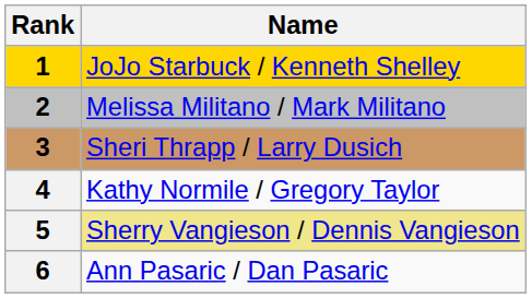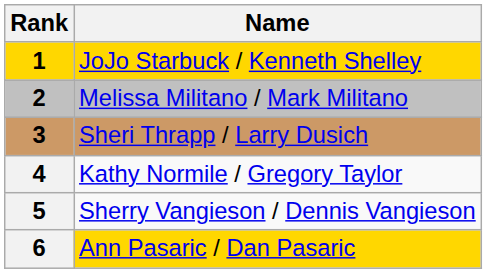Sherry Vangieson / Dennis Vangieson | Name: khaki background -> no background
Ann Pasaric / Dan Pasaric | Name: no background -> gold background
